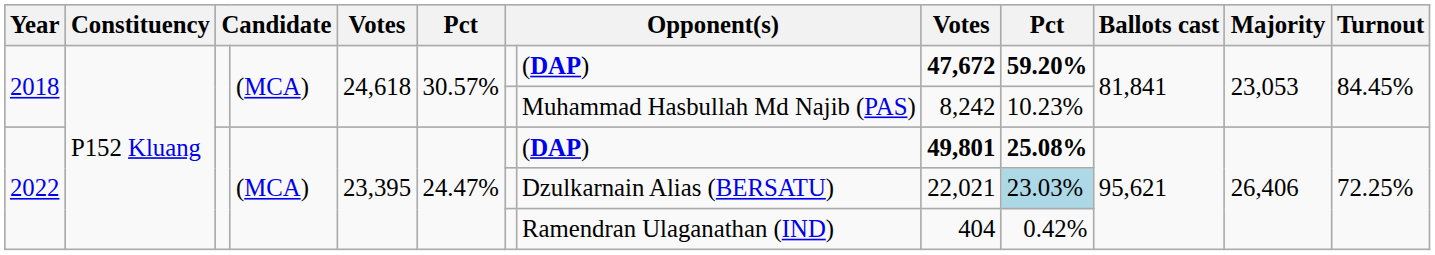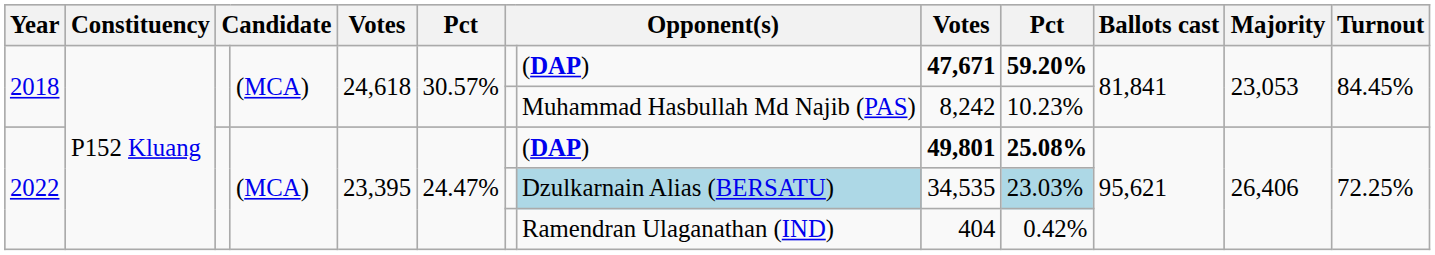row 2 | column 9: 47,672 -> 47,671
row 5 | column 8: no background -> lightblue background
row 5 | column 9: 22,021 -> 34,535
